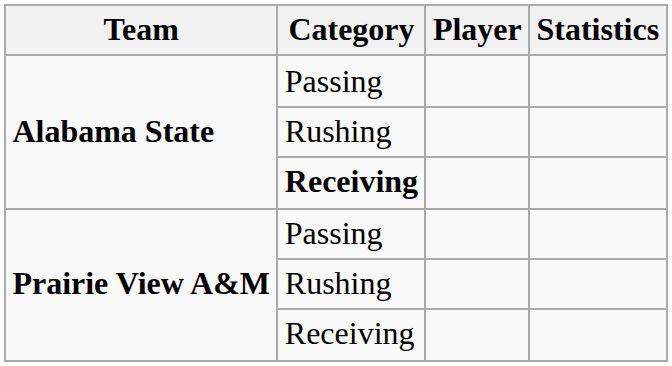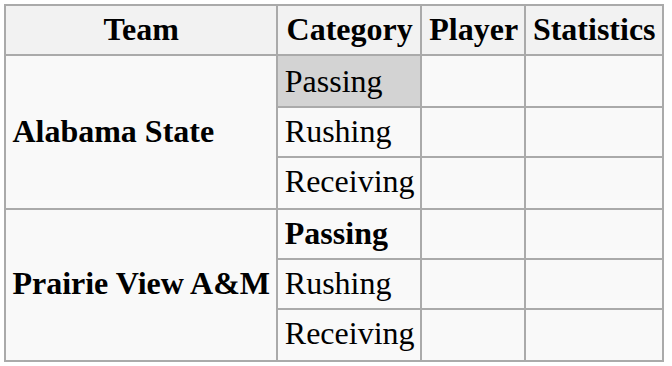Alabama State / Passing | Category: no background -> lightgrey background
Alabama State / Receiving | Category: bold -> normal
Prairie View A&M / Passing | Category: normal -> bold
